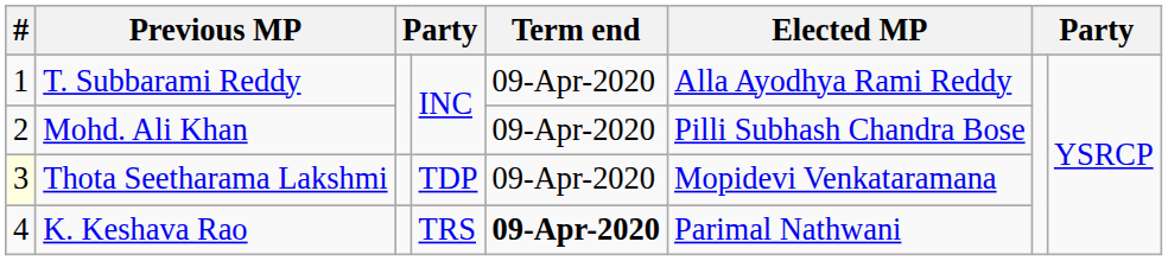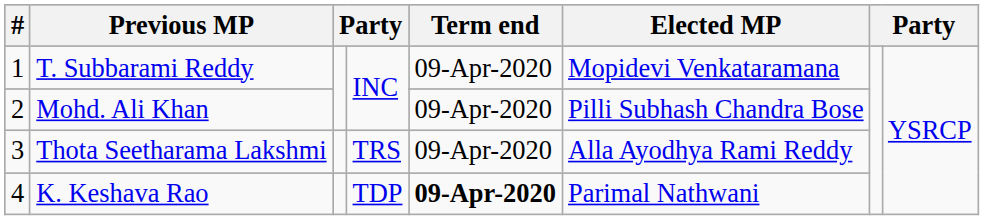T. Subbarami Reddy | Elected MP: Alla Ayodhya Rami Reddy -> Mopidevi Venkataramana
Thota Seetharama Lakshmi | #: lightyellow background -> no background
Thota Seetharama Lakshmi | column 4: TDP -> TRS
Thota Seetharama Lakshmi | Elected MP: Mopidevi Venkataramana -> Alla Ayodhya Rami Reddy
K. Keshava Rao | column 4: TRS -> TDP
